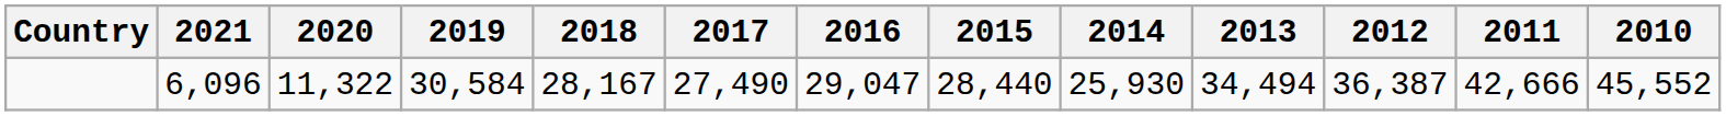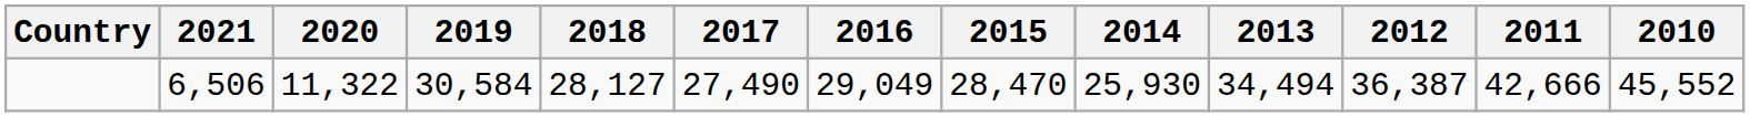row 2 | 2021: 6,096 -> 6,506
row 2 | 2018: 28,167 -> 28,127
row 2 | 2016: 29,047 -> 29,049
row 2 | 2015: 28,440 -> 28,470
